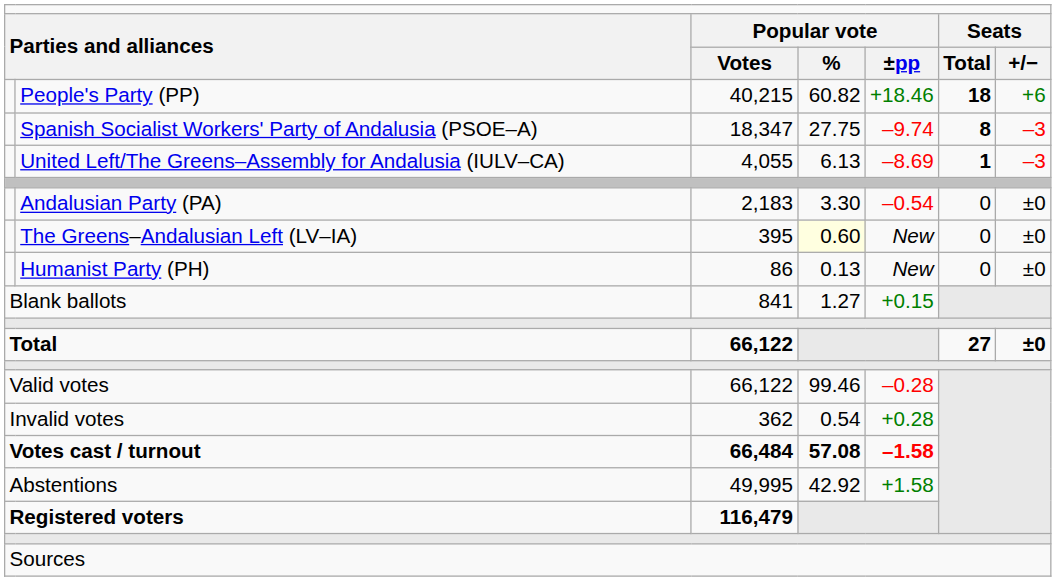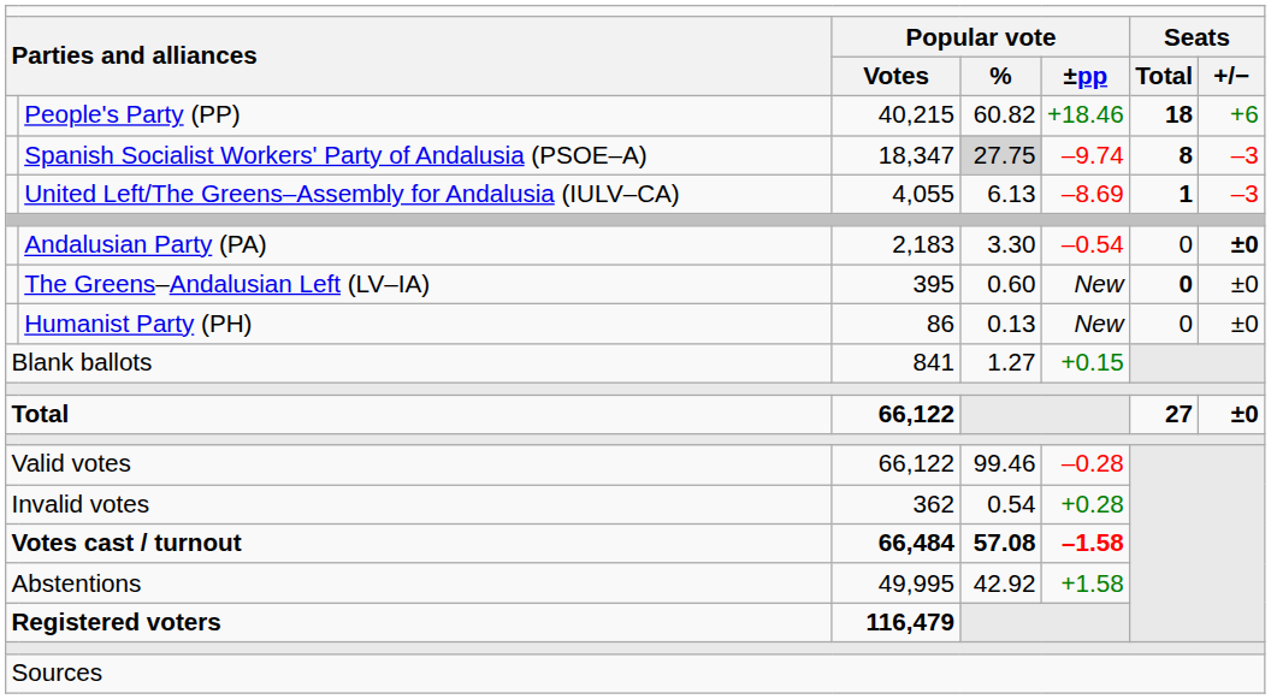Spanish Socialist Workers' Party of Andalusia (PSOE–A) | column 4: no background -> lightgrey background
Andalusian Party (PA) | column 7: normal -> bold
The Greens–Andalusian Left (LV–IA) | column 4: lightyellow background -> no background
The Greens–Andalusian Left (LV–IA) | column 6: normal -> bold
